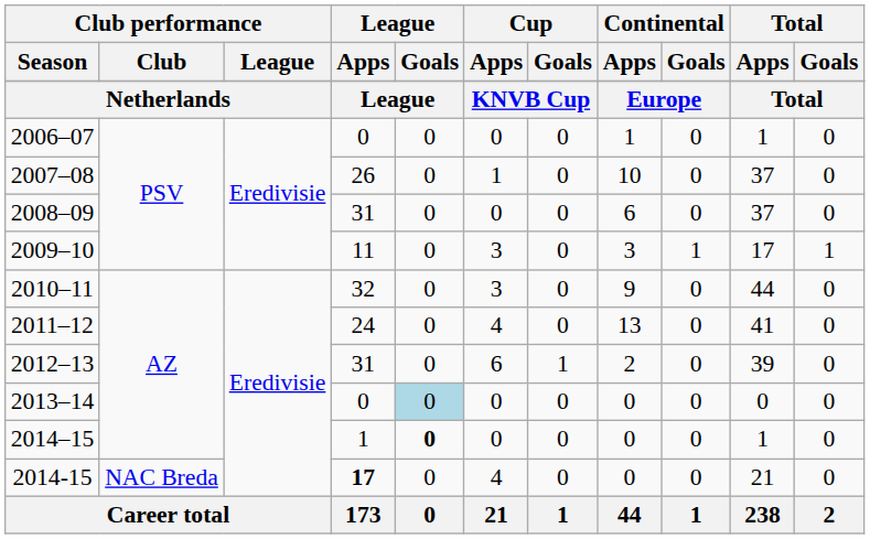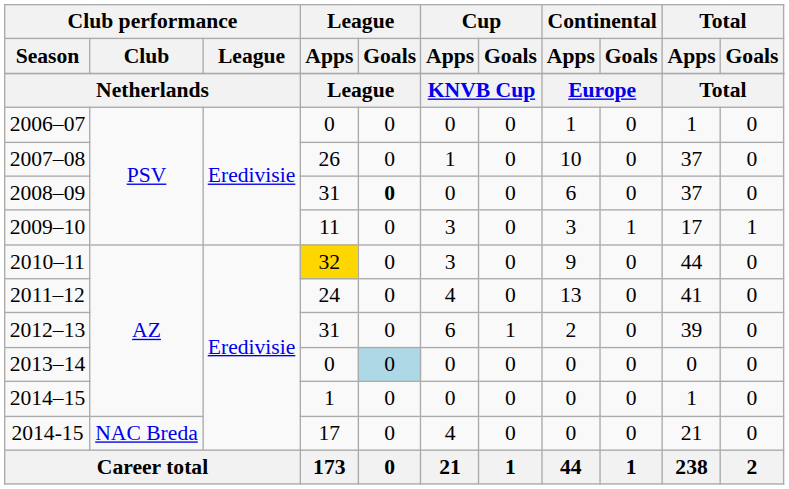2008–09 | League / Goals: normal -> bold
2010–11 | League / Apps: no background -> gold background
2014–15 | League / Goals: bold -> normal
2014-15 | League / Apps: bold -> normal
